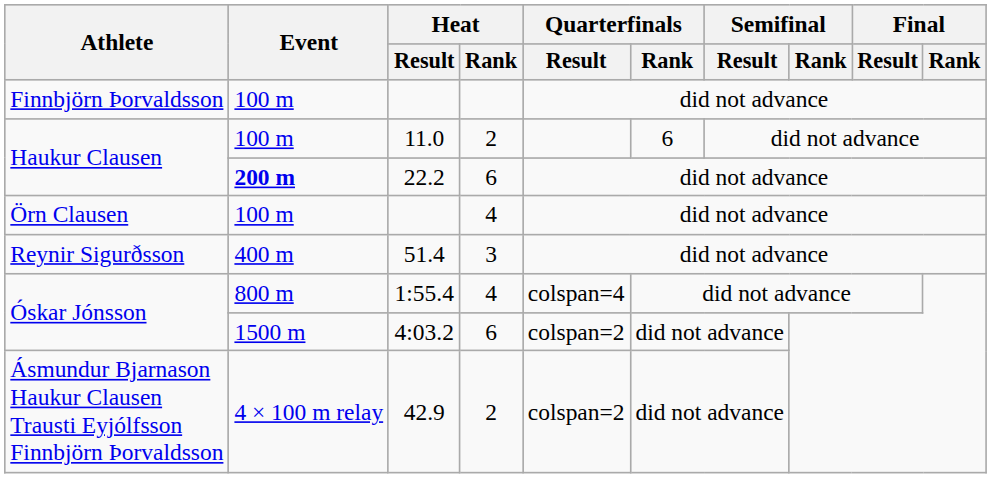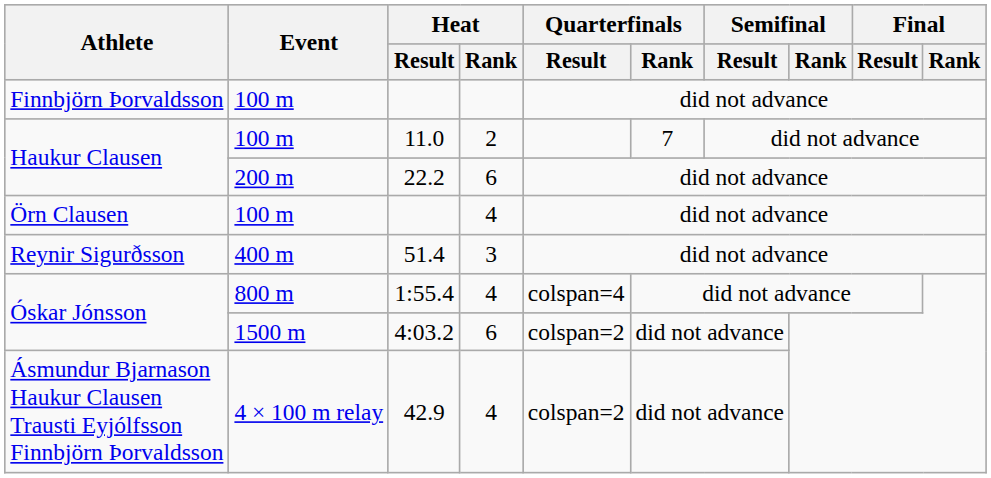11.0 | Quarterfinals / Rank: 6 -> 7
22.2 | Event: bold -> normal
42.9 | Heat / Rank: 2 -> 4
